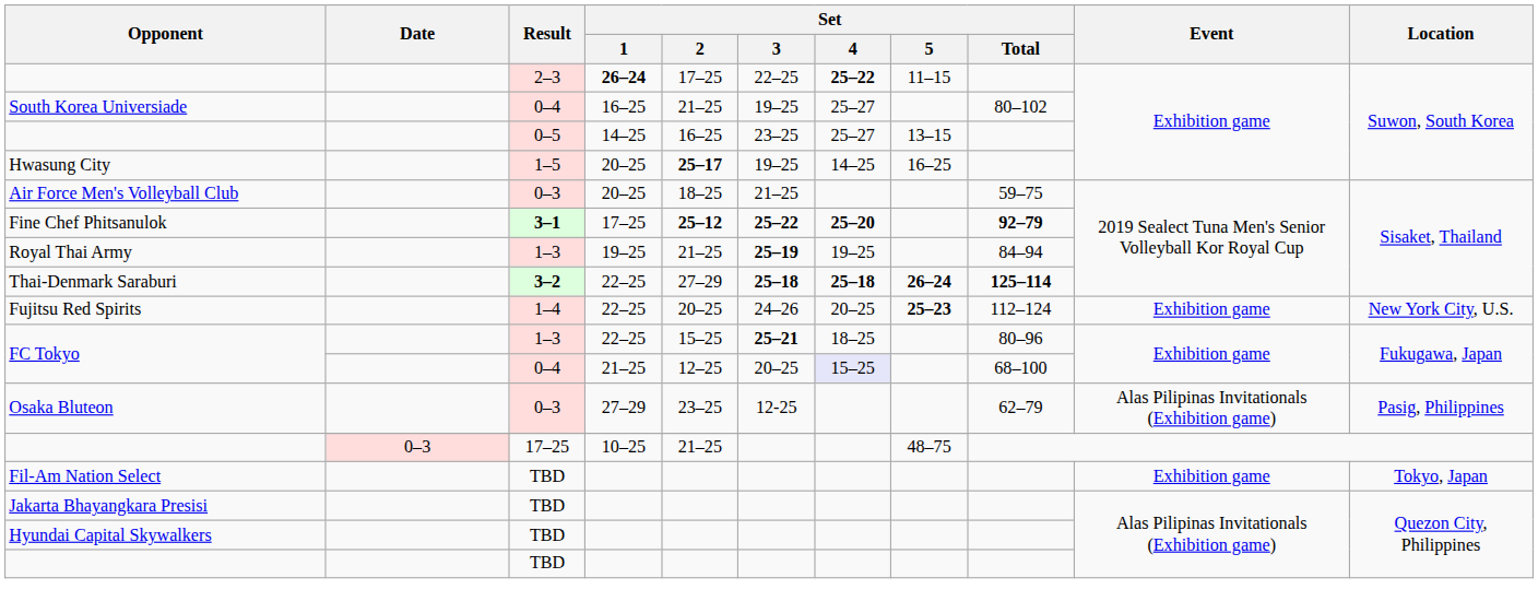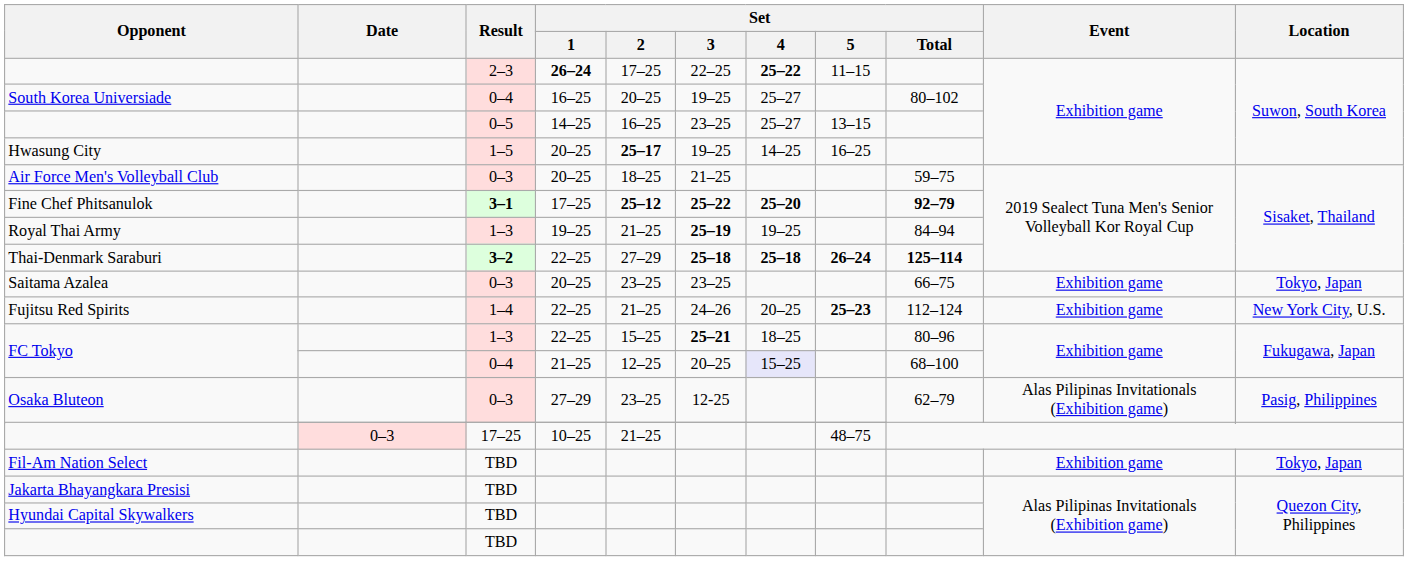South Korea Universiade | Set / 2: 21–25 -> 20–25
+ row: Saitama Azalea | 0–3 | 20–25 | 23–25 | 23–25 | 66–75 | Exhibition game | Tokyo, Japan
Fujitsu Red Spirits | Set / 2: 20–25 -> 21–25
